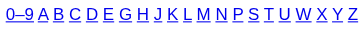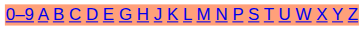row 1 | column 1: no background -> lightsalmon background
